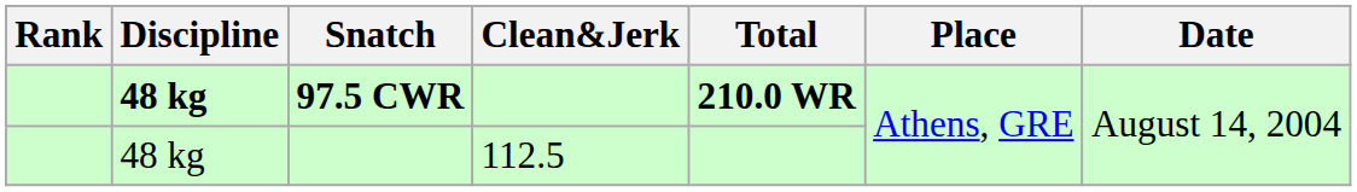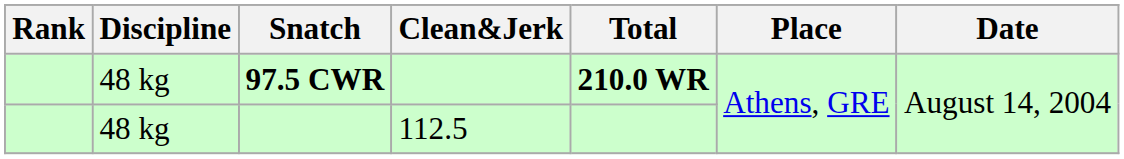97.5 CWR | Discipline: bold -> normal
